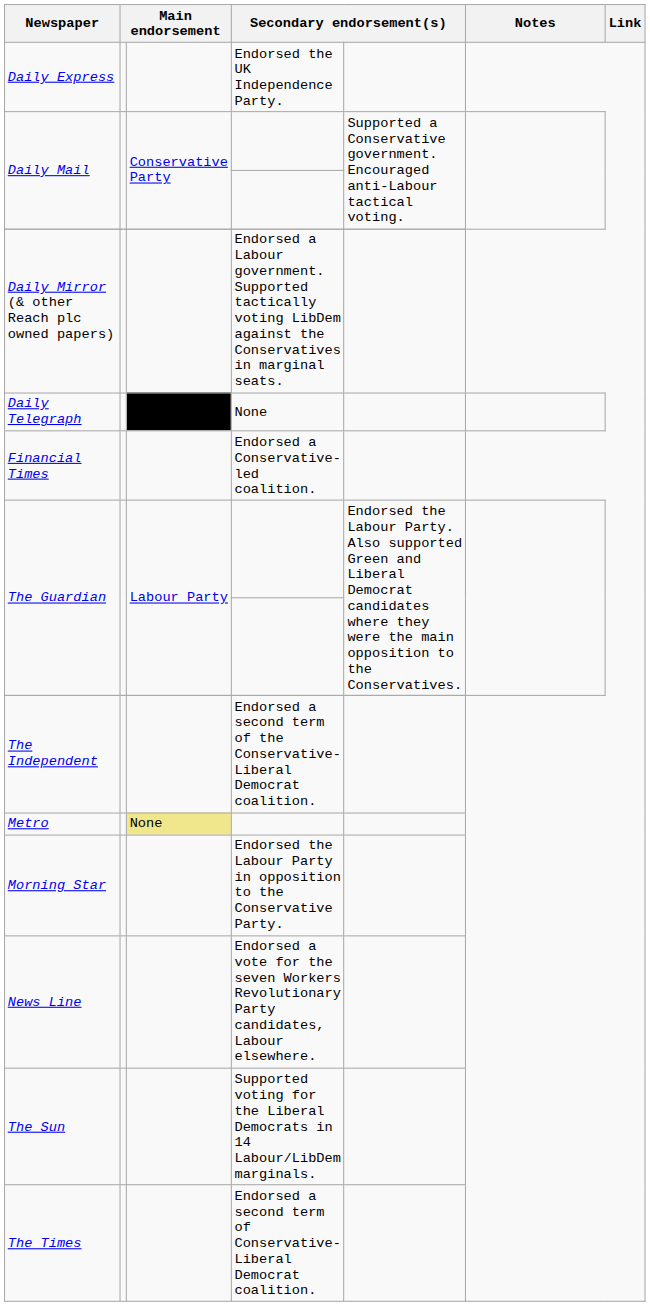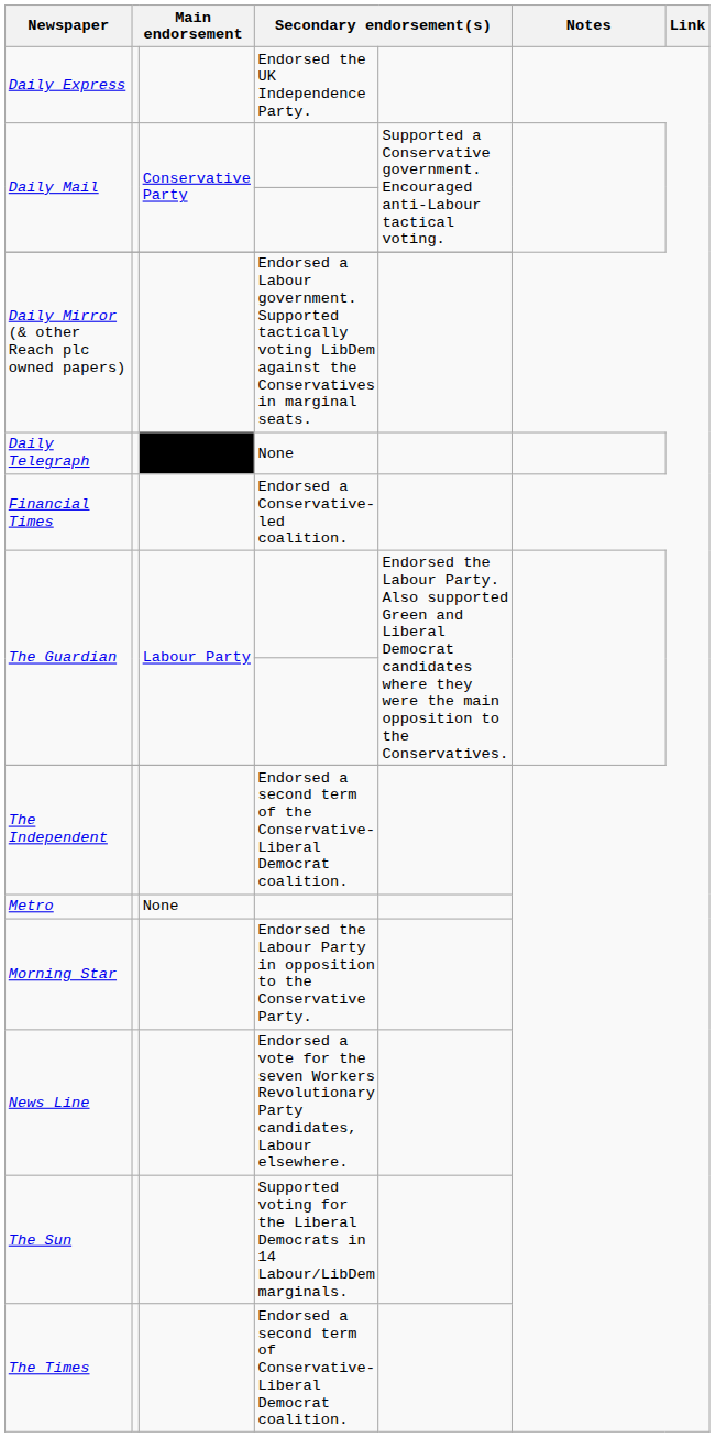Metro | column 3: khaki background -> no background
